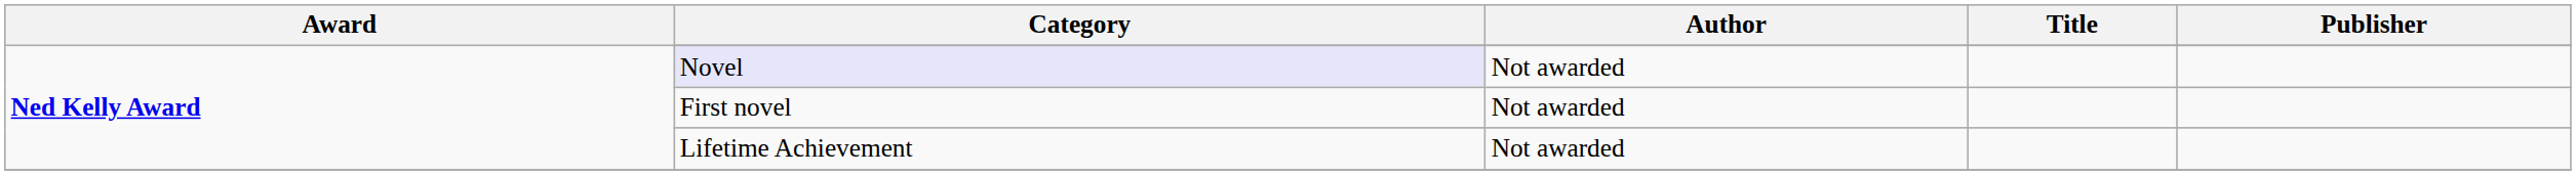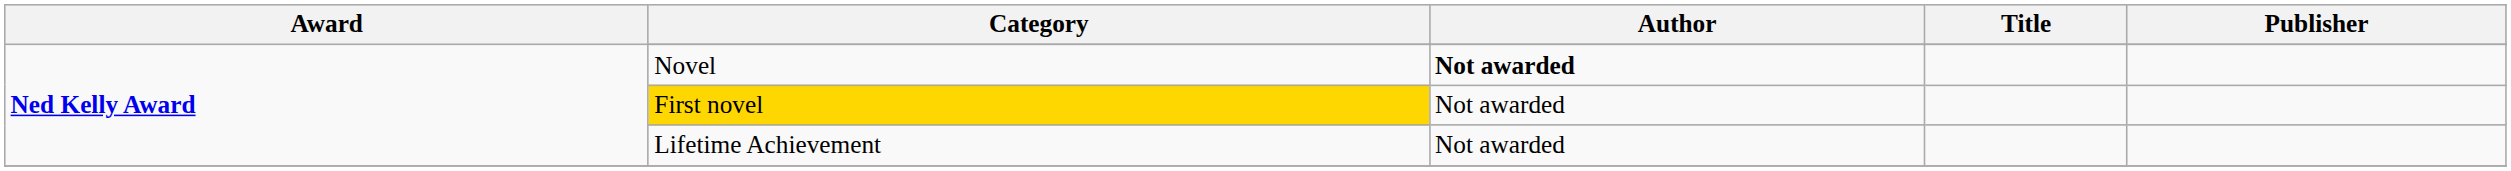Novel | Category: lavender background -> no background
Novel | Author: normal -> bold
First novel | Category: no background -> gold background
